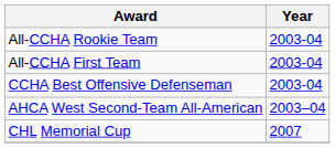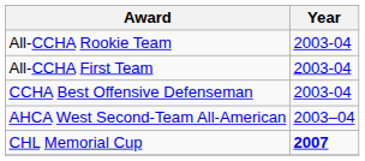CHL Memorial Cup | Year: normal -> bold
